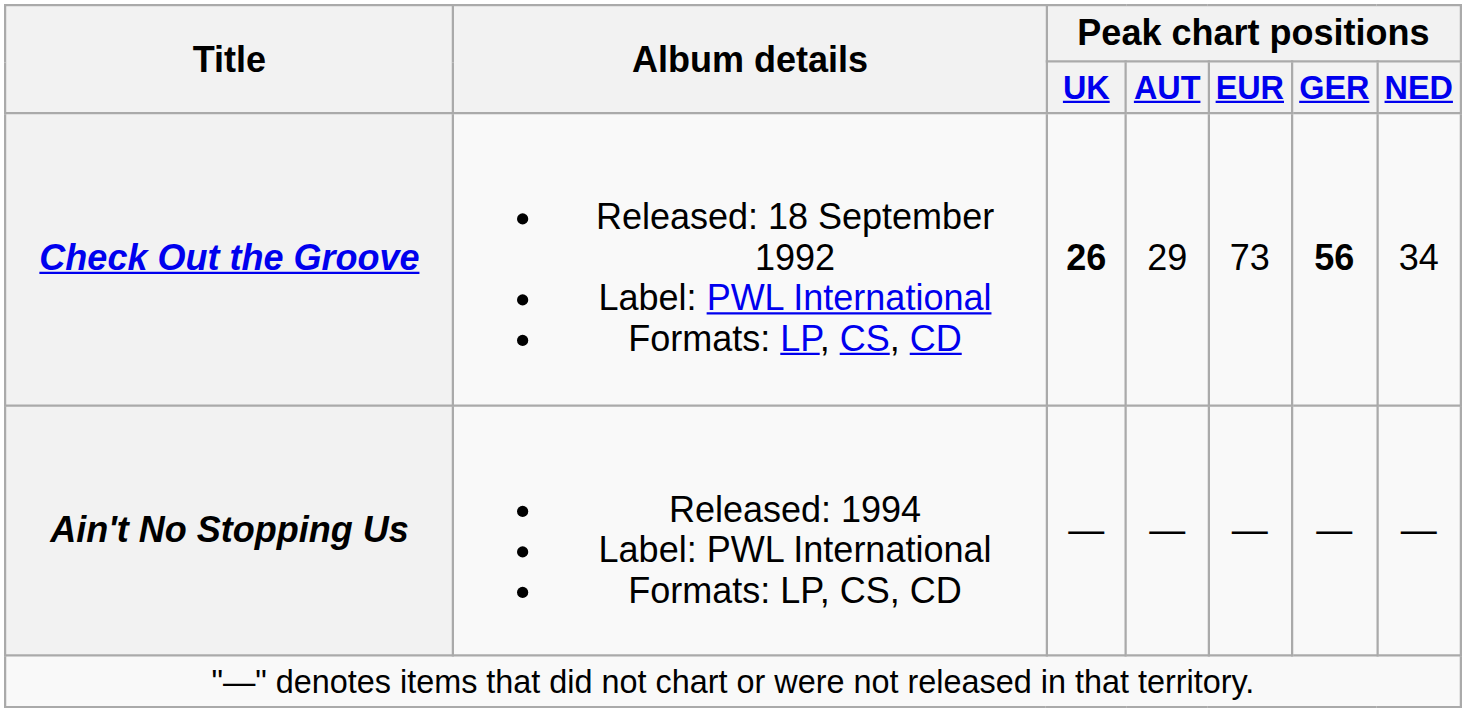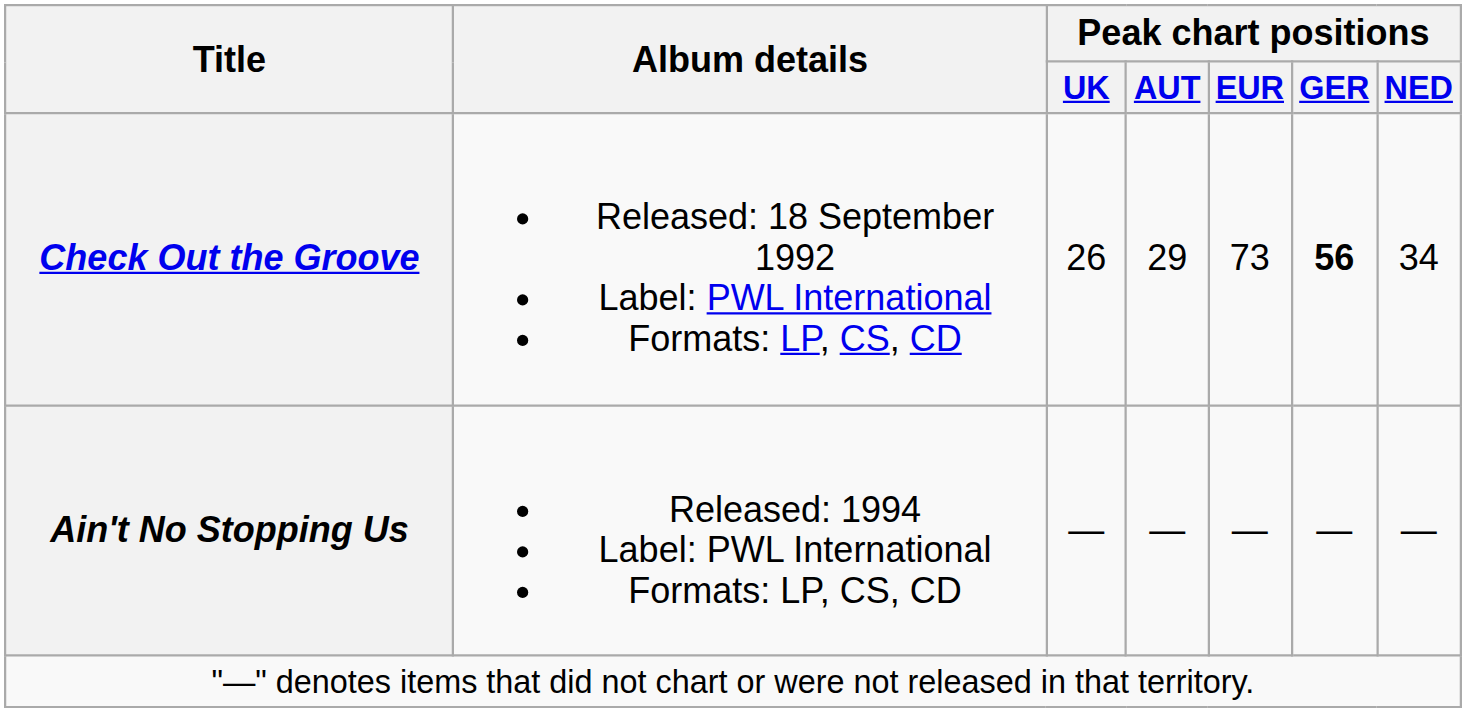Check Out the Groove | Peak chart positions / UK: bold -> normal
